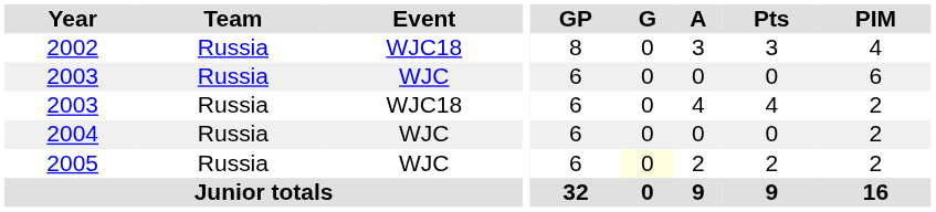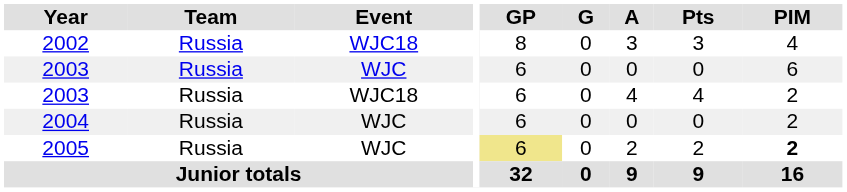2005 | GP: no background -> khaki background
2005 | G: lightyellow background -> no background
2005 | PIM: normal -> bold
